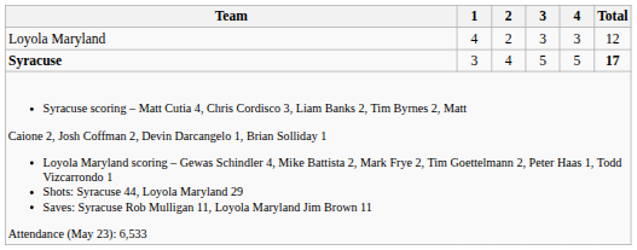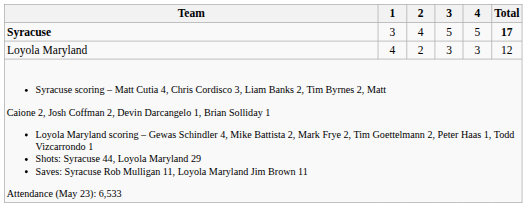rows swapped: Syracuse <-> Loyola Maryland
